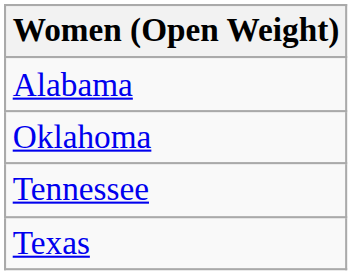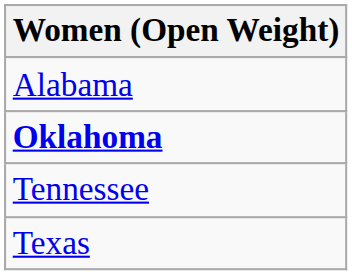row 3 | column 1: normal -> bold
